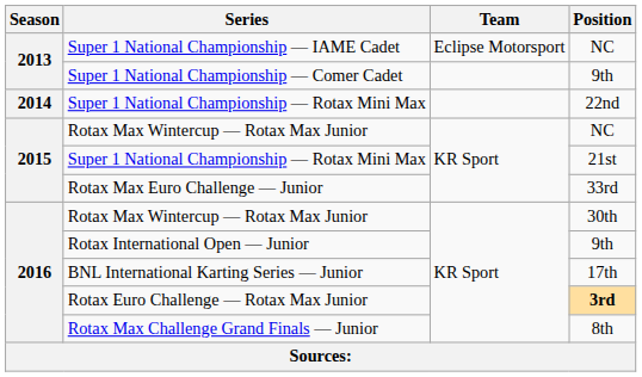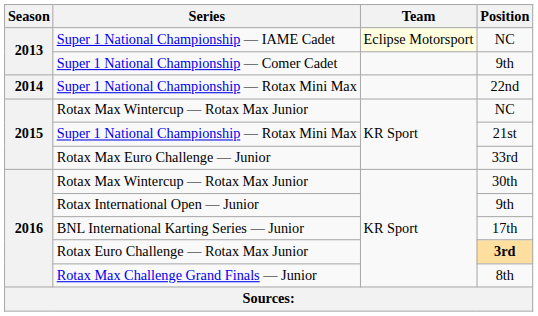Super 1 National Championship — IAME Cadet | Team: no background -> lightyellow background
